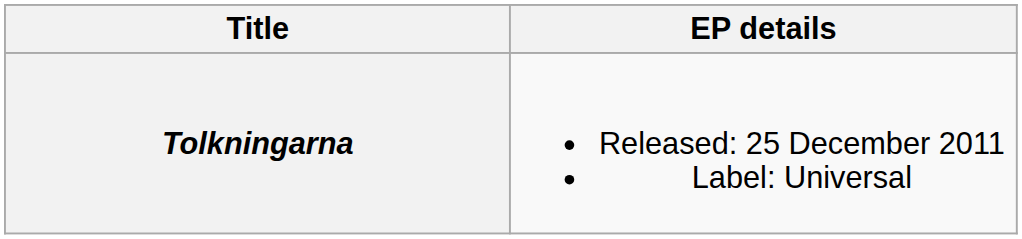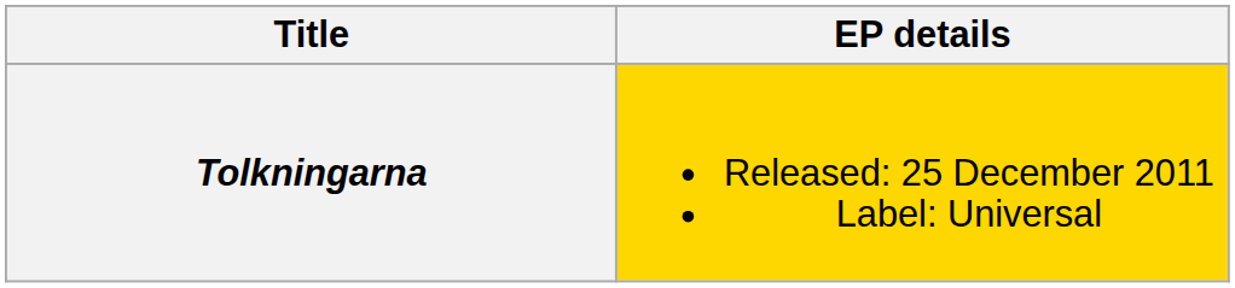Tolkningarna | EP details: no background -> gold background
